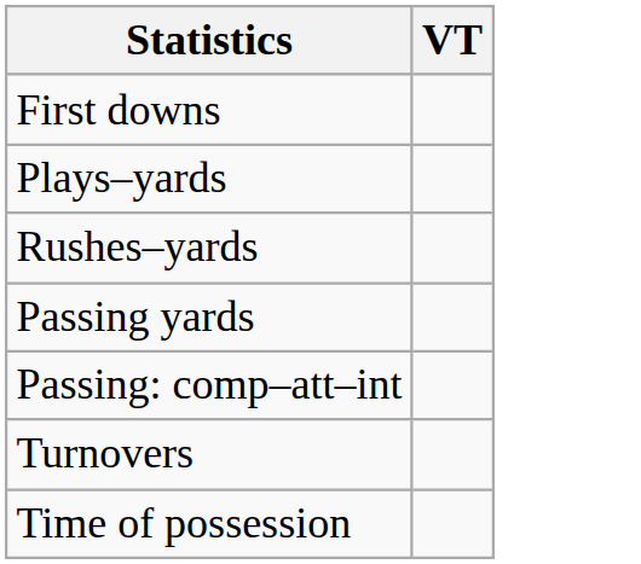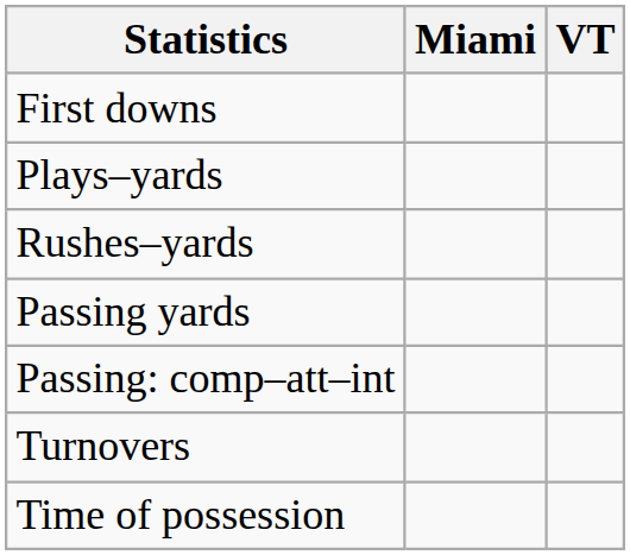+ column: Miami
